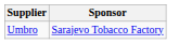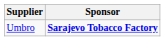Umbro | Sponsor: normal -> bold
